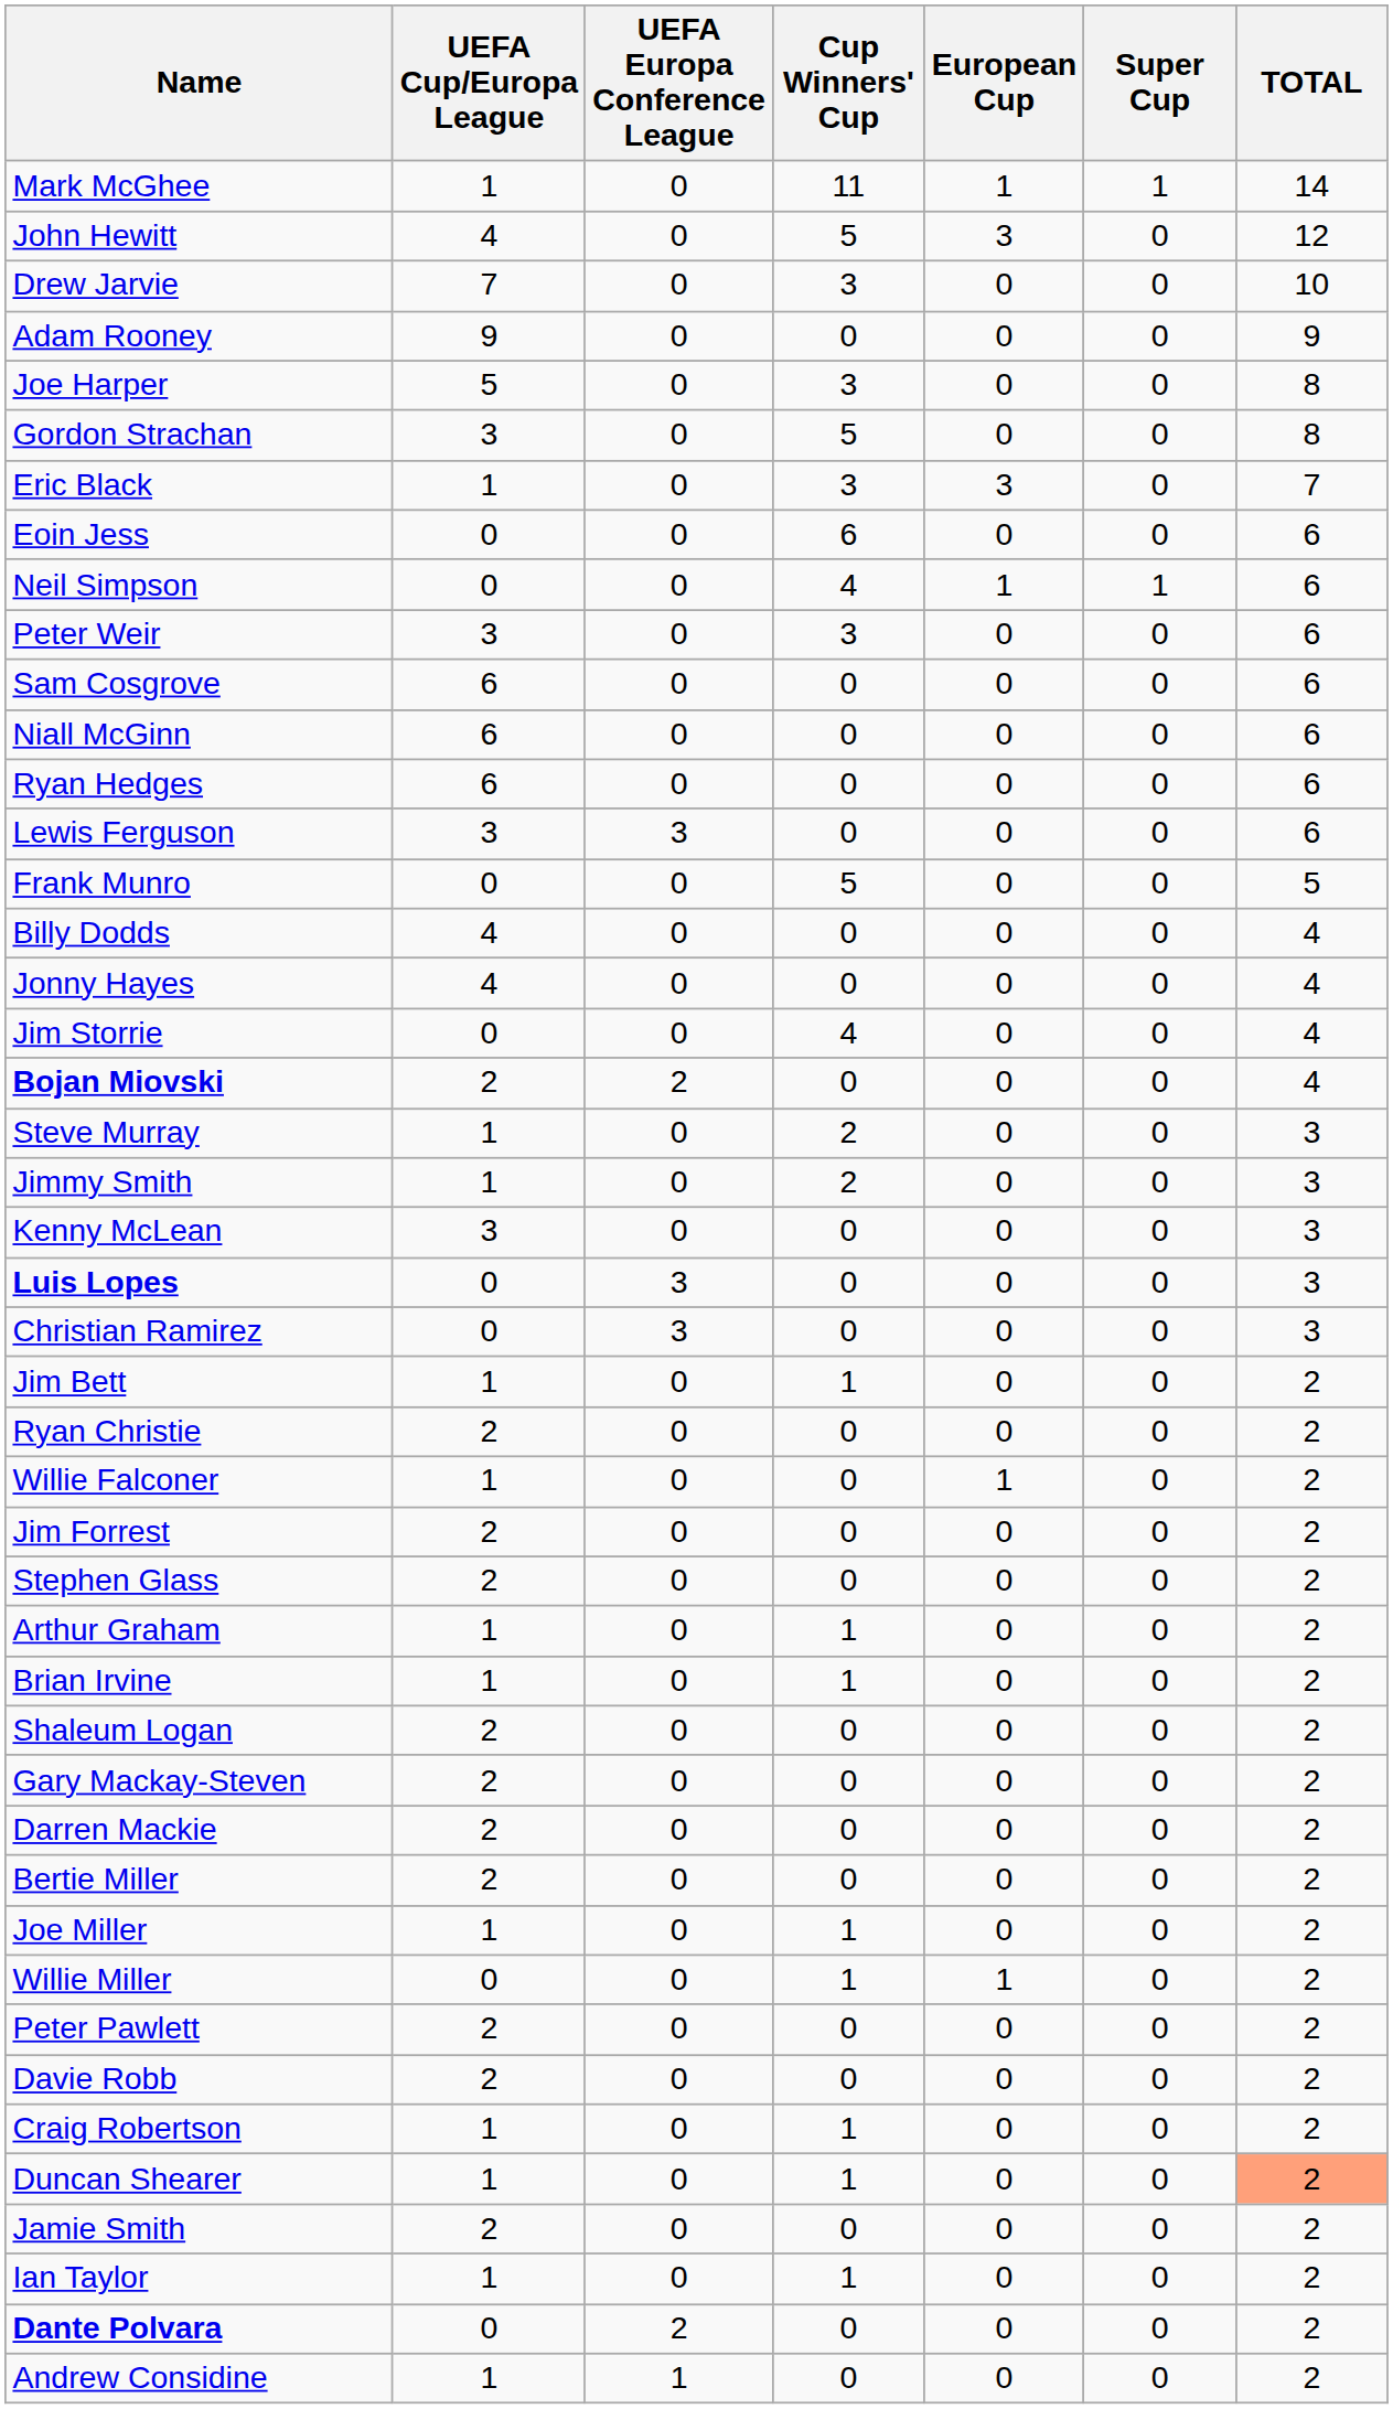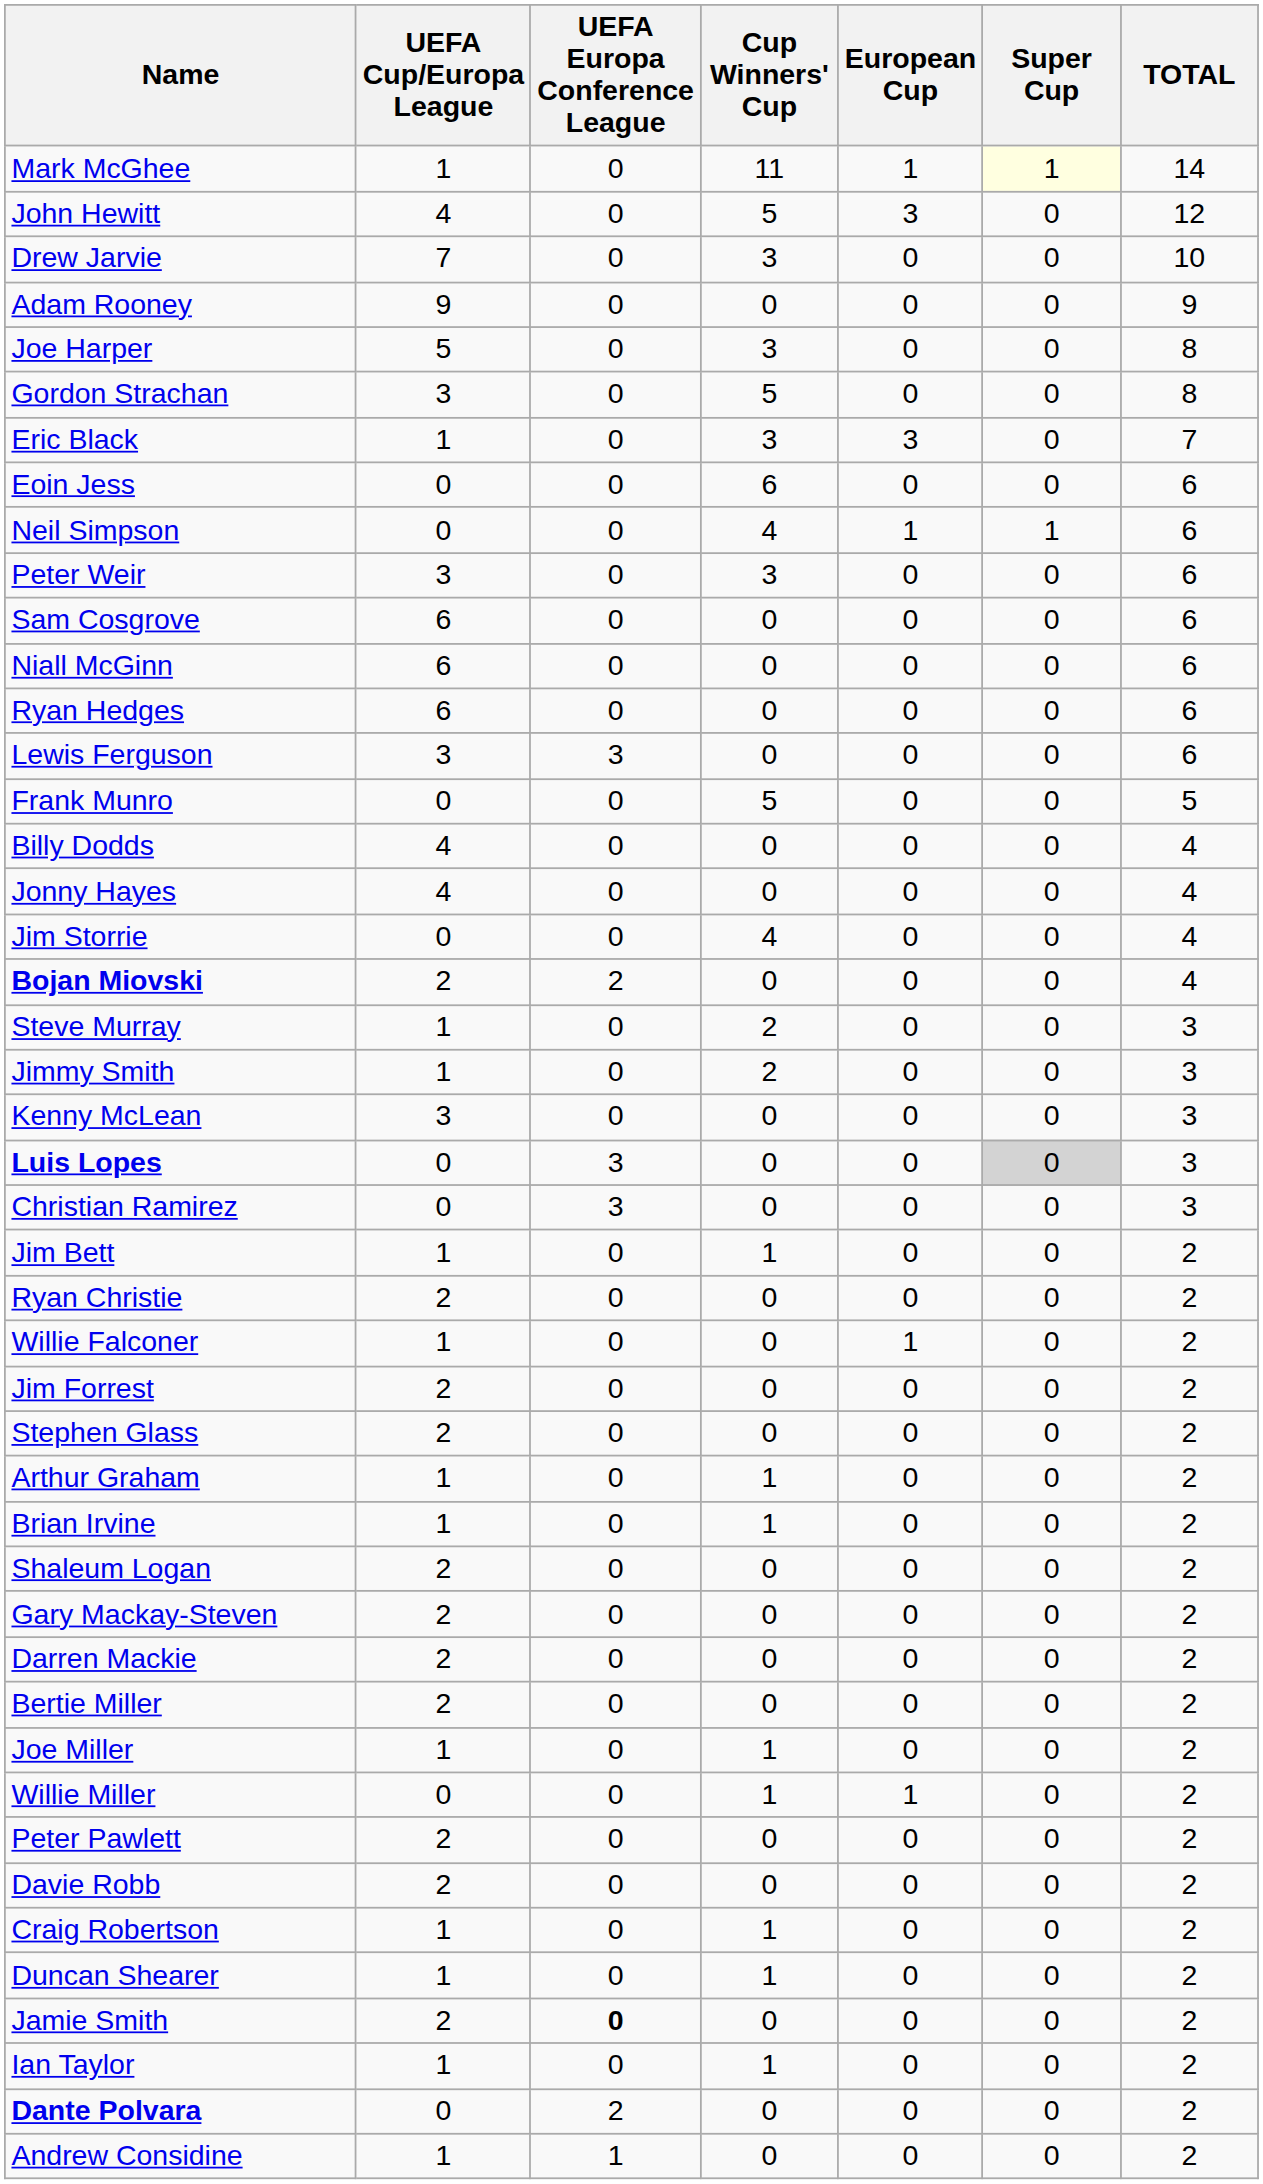Mark McGhee | Super Cup: no background -> lightyellow background
Luis Lopes | Super Cup: no background -> lightgrey background
Duncan Shearer | TOTAL: lightsalmon background -> no background
Jamie Smith | UEFA Europa Conference League: normal -> bold
